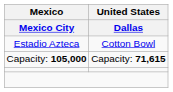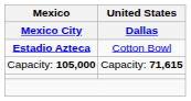row 3 | Mexico / Mexico City: normal -> bold
